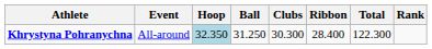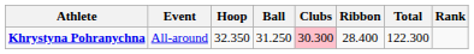row 2 | Hoop: lightblue background -> no background
row 2 | Clubs: no background -> pink background
